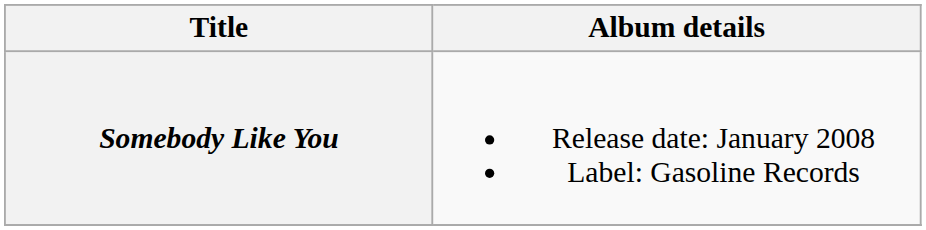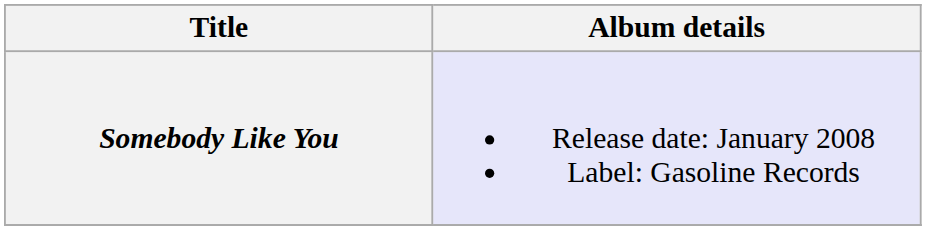Somebody Like You | Album details: no background -> lavender background
